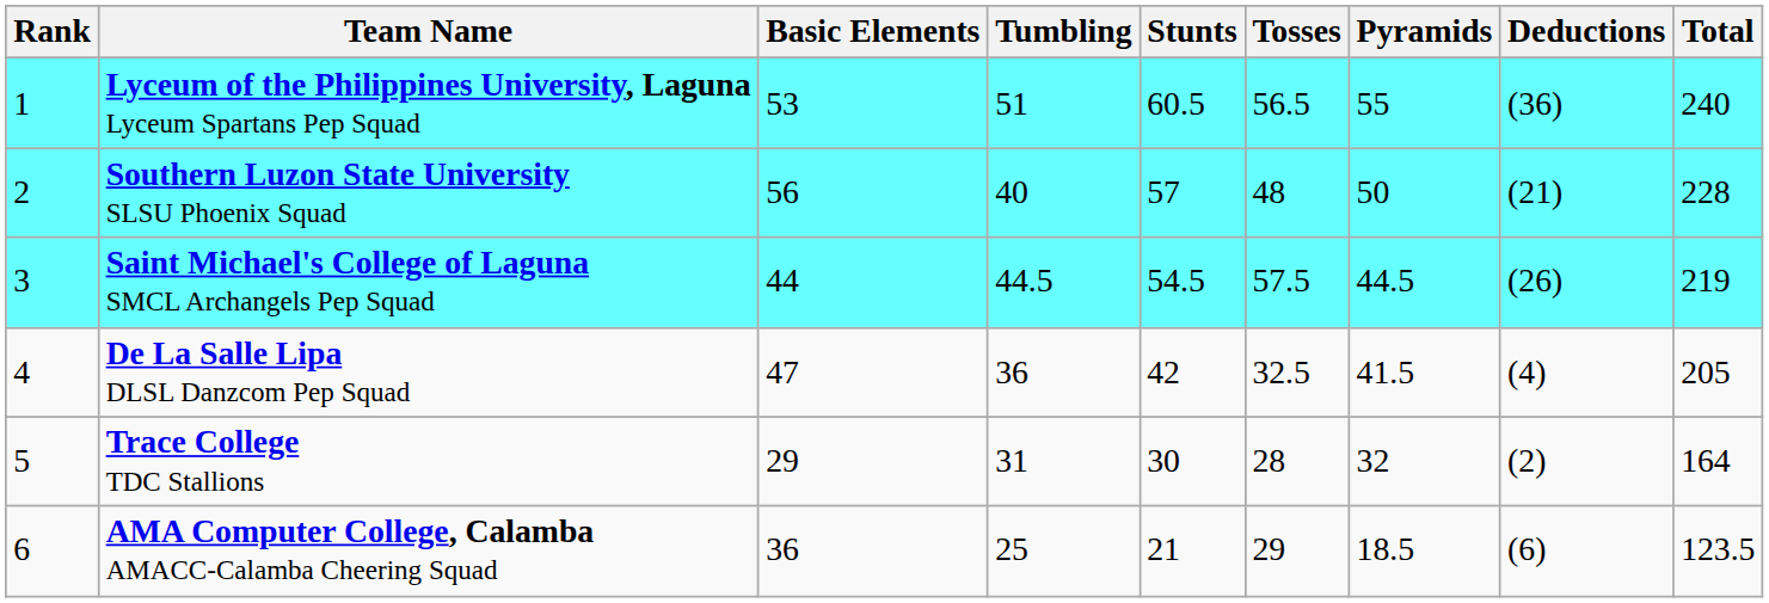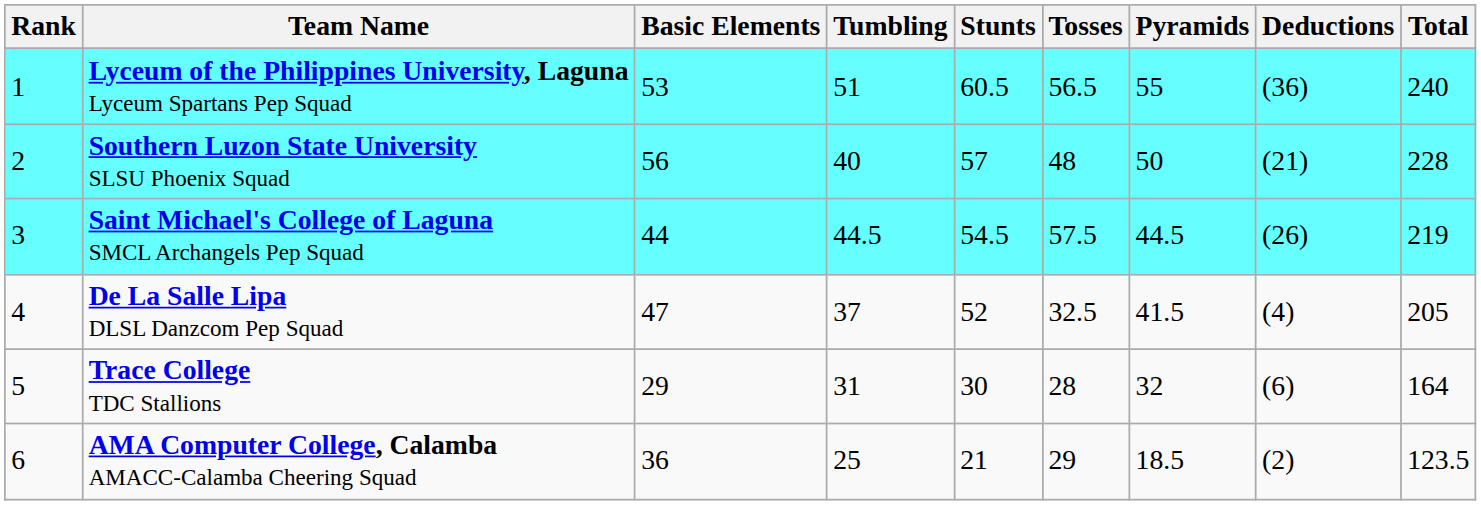De La Salle Lipa DLSL Danzcom Pep Squad | Tumbling: 36 -> 37
De La Salle Lipa DLSL Danzcom Pep Squad | Stunts: 42 -> 52
Trace College TDC Stallions | Deductions: (2) -> (6)
AMA Computer College, Calamba AMACC-Calamba Cheering Squad | Deductions: (6) -> (2)
